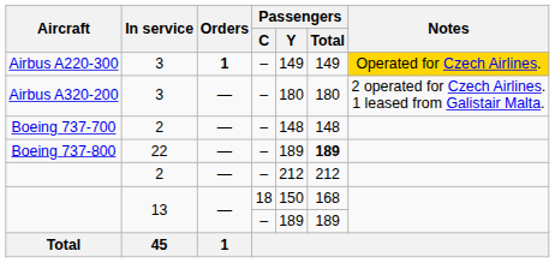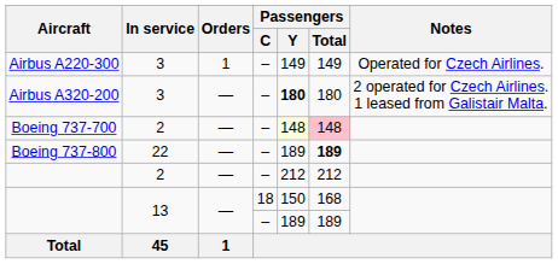Airbus A220-300 | Orders: bold -> normal
Airbus A220-300 | Notes: gold background -> no background
Airbus A320-200 | Passengers / Y: normal -> bold
Boeing 737-700 | Passengers / Y: no background -> lightyellow background
Boeing 737-700 | Passengers / Total: no background -> pink background
